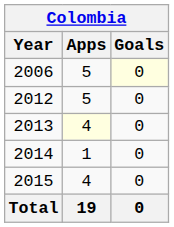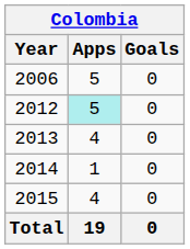2006 | Goals: lightyellow background -> no background
2012 | Apps: no background -> paleturquoise background
2013 | Apps: lightyellow background -> no background
